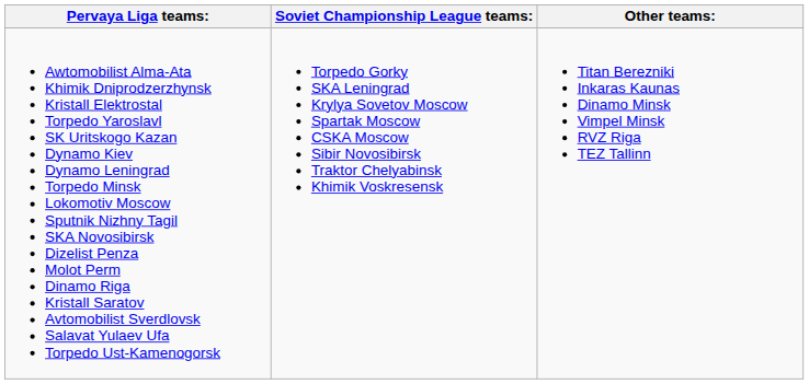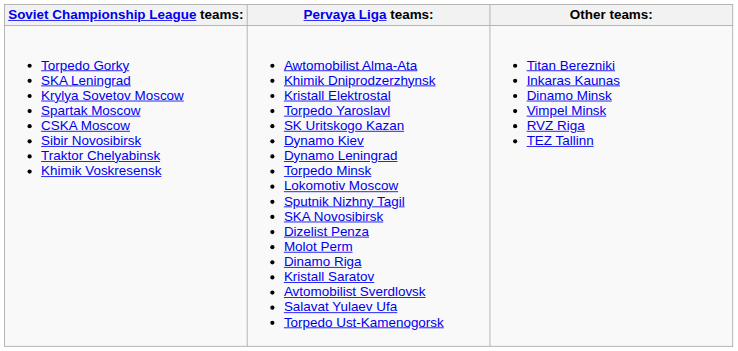columns swapped: Soviet Championship League teams: <-> Pervaya Liga teams:
